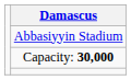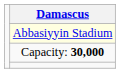Abbasiyyin Stadium | column 2: no background -> lightyellow background
